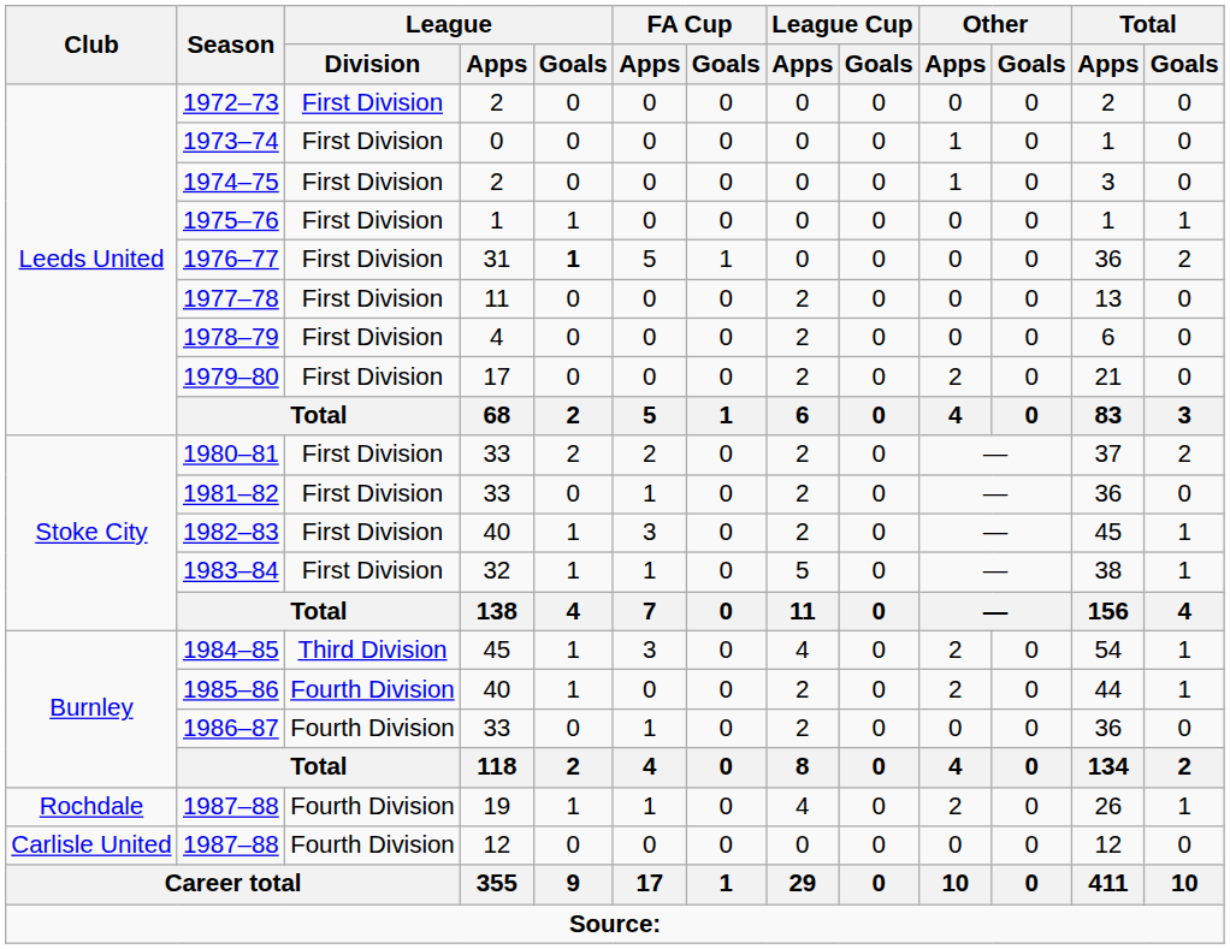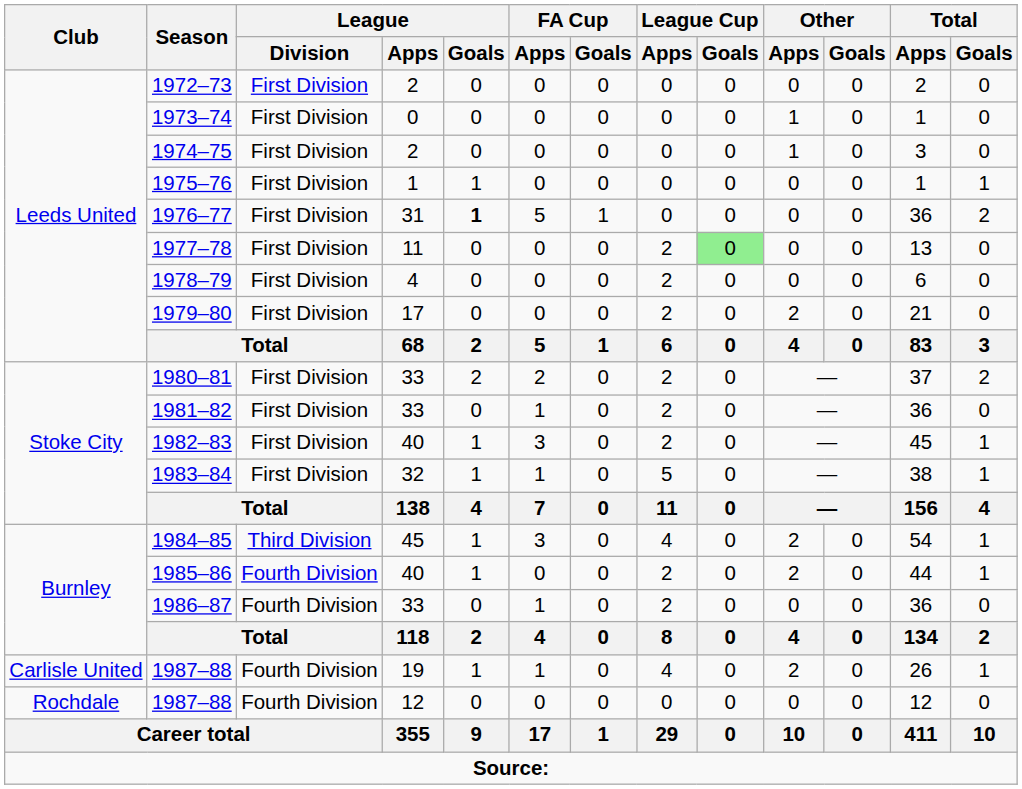1977–78 | League Cup / Goals: no background -> lightgreen background
1987–88 / 19 | Club: Rochdale -> Carlisle United
1987–88 / 12 | Club: Carlisle United -> Rochdale
